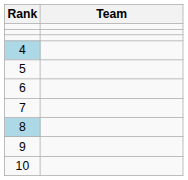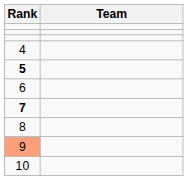row 5 | Rank: lightblue background -> no background
row 6 | Rank: normal -> bold
row 8 | Rank: normal -> bold
row 9 | Rank: lightblue background -> no background
row 10 | Rank: no background -> lightsalmon background
